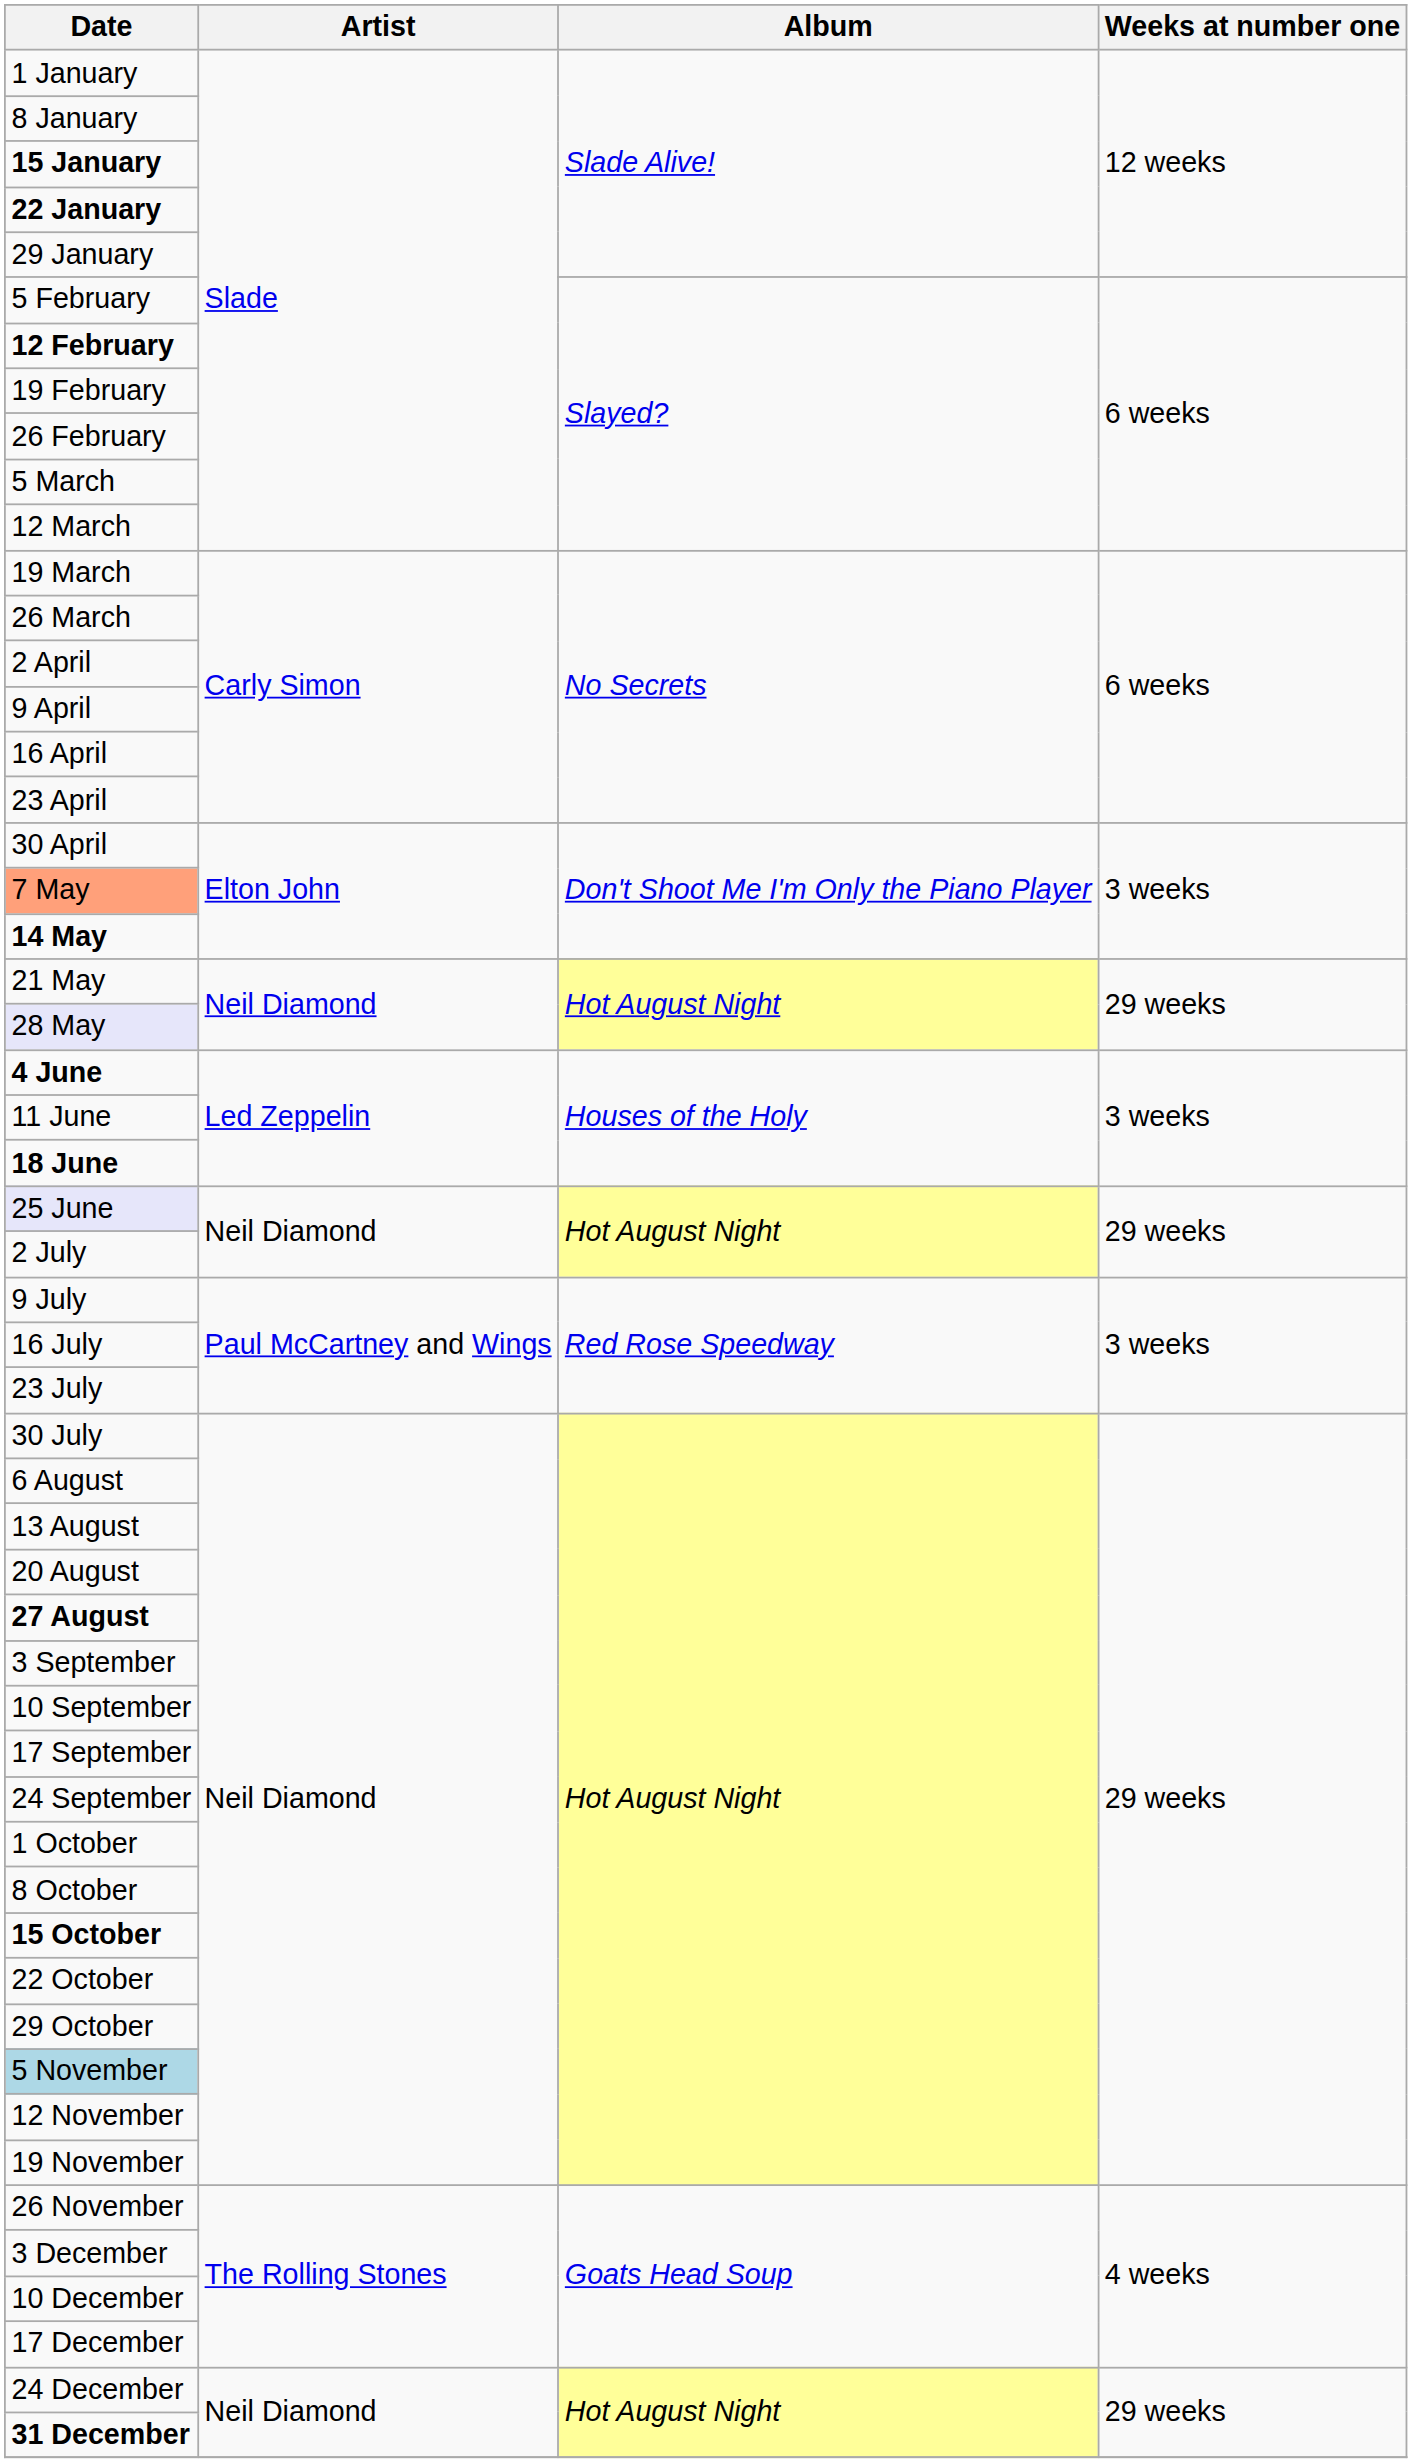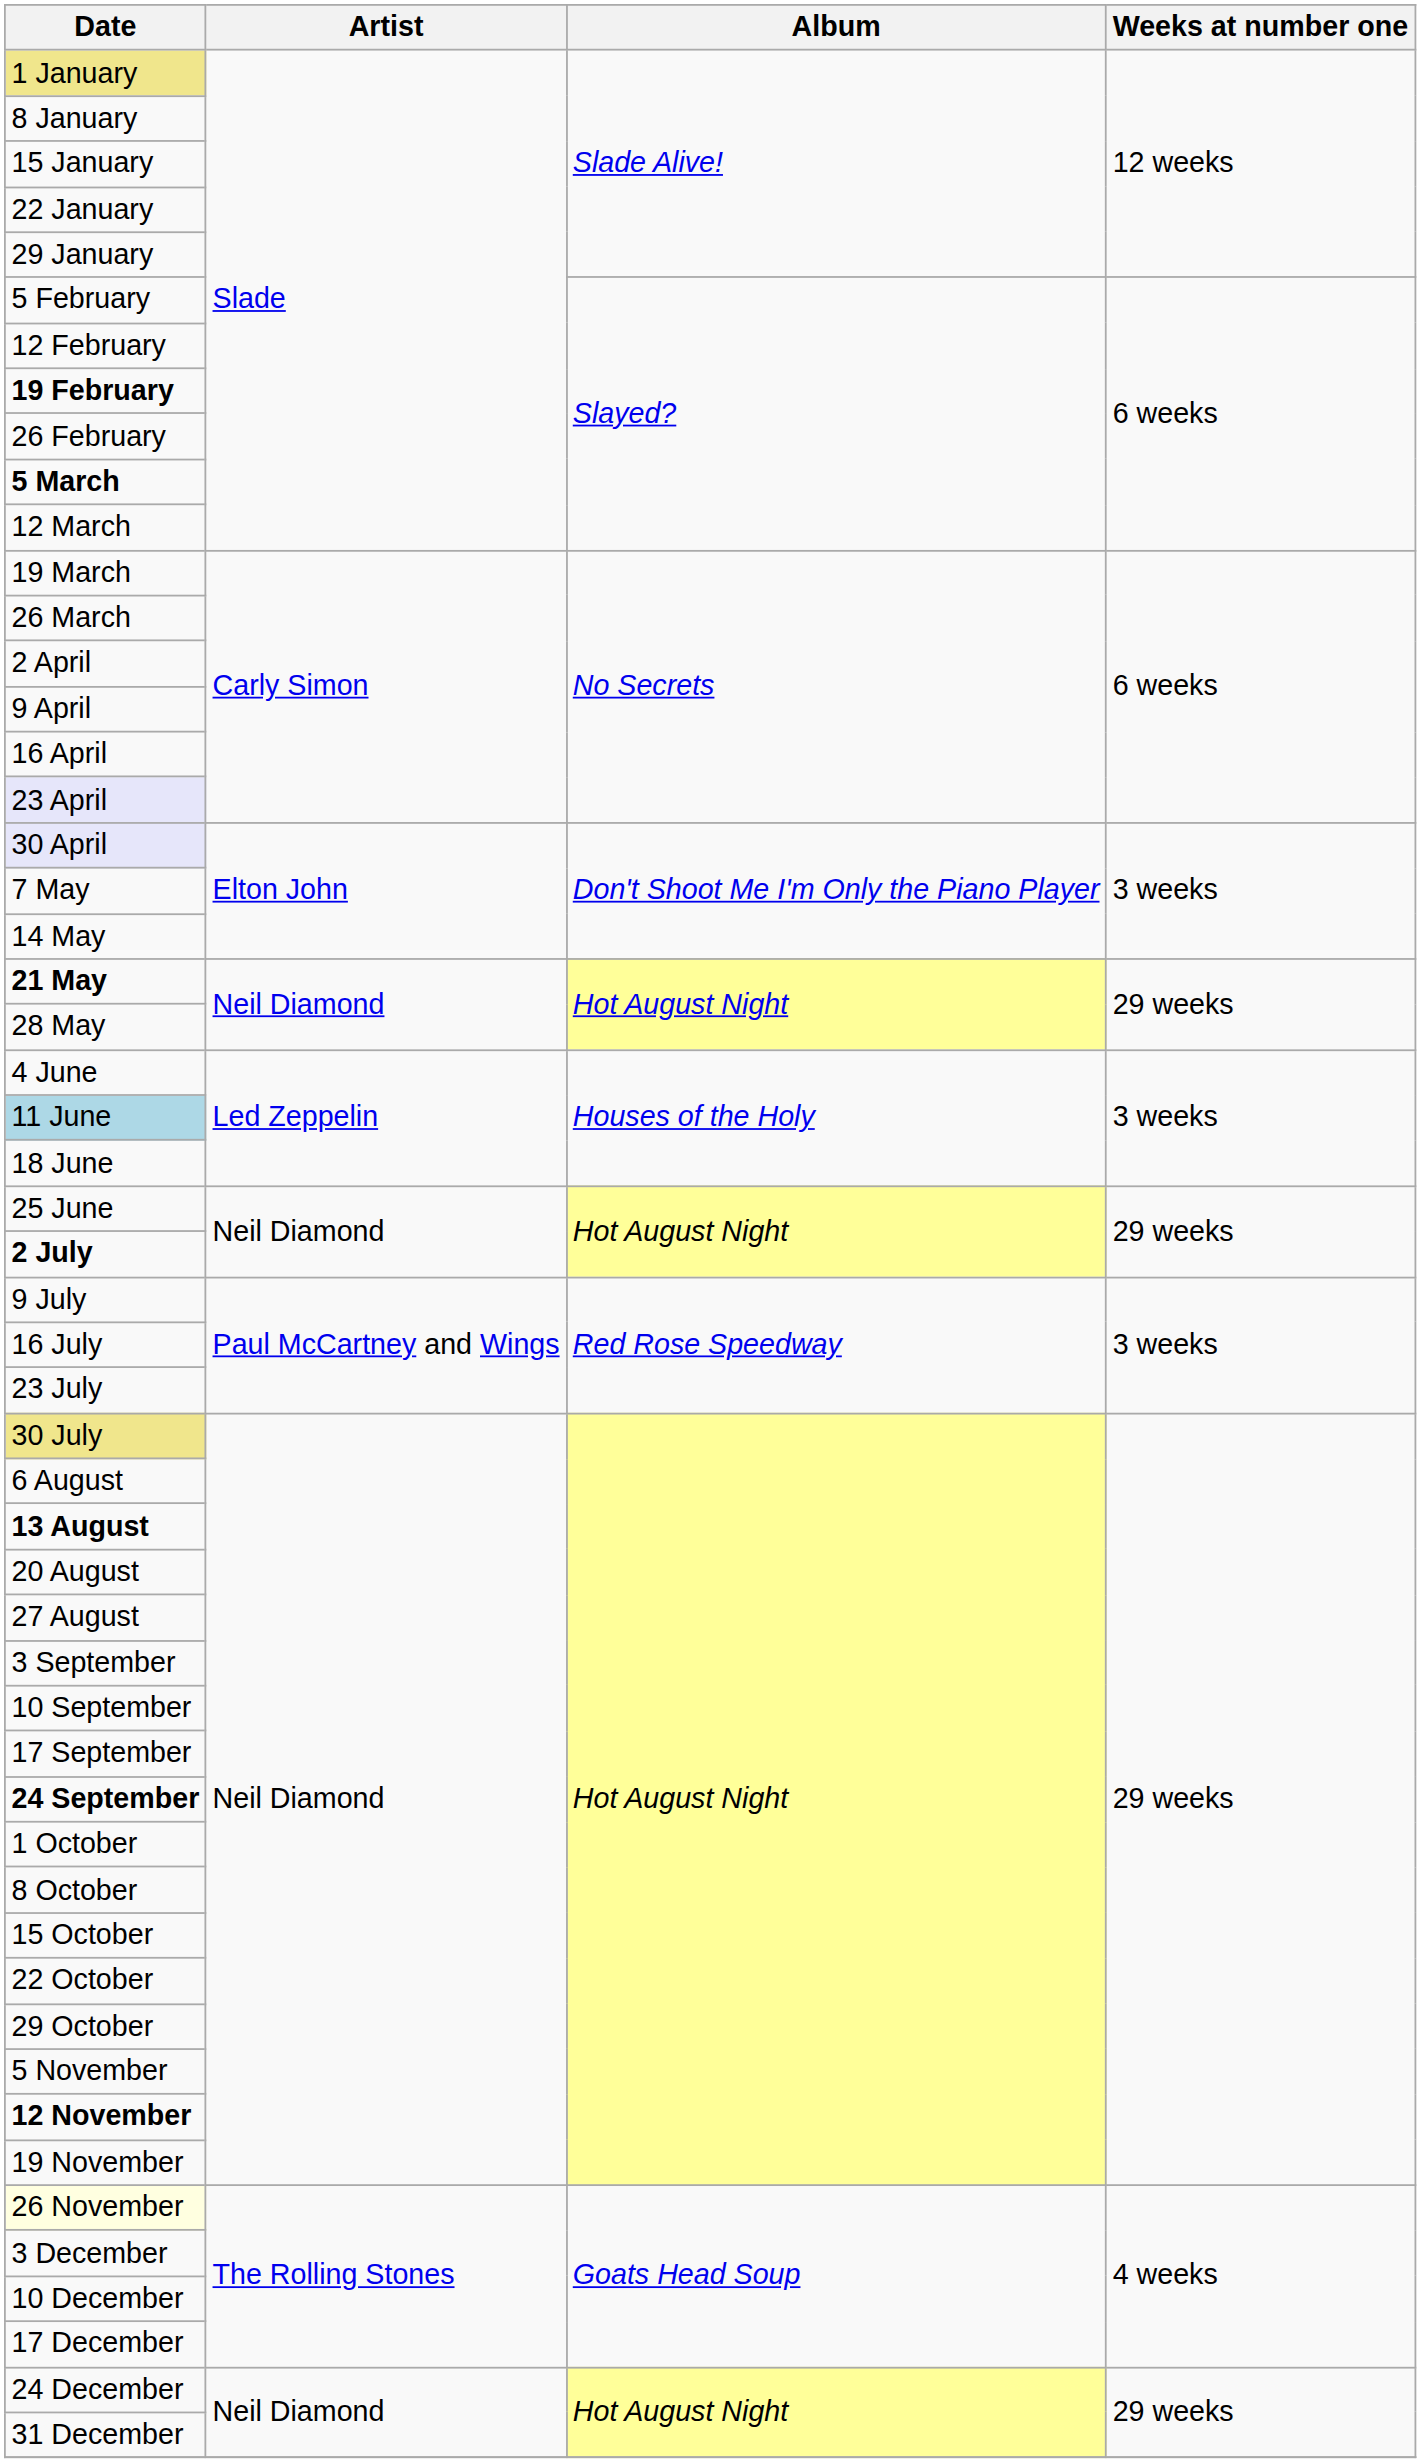1 January | Date: no background -> khaki background
15 January | Date: bold -> normal
22 January | Date: bold -> normal
12 February | Date: bold -> normal
19 February | Date: normal -> bold
5 March | Date: normal -> bold
23 April | Date: no background -> lavender background
30 April | Date: no background -> lavender background
7 May | Date: lightsalmon background -> no background
14 May | Date: bold -> normal
21 May | Date: normal -> bold
28 May | Date: lavender background -> no background
4 June | Date: bold -> normal
11 June | Date: no background -> lightblue background
18 June | Date: bold -> normal
25 June | Date: lavender background -> no background
2 July | Date: normal -> bold
30 July | Date: no background -> khaki background
13 August | Date: normal -> bold
27 August | Date: bold -> normal
24 September | Date: normal -> bold
15 October | Date: bold -> normal
5 November | Date: lightblue background -> no background
12 November | Date: normal -> bold
26 November | Date: no background -> lightyellow background
31 December | Date: bold -> normal
